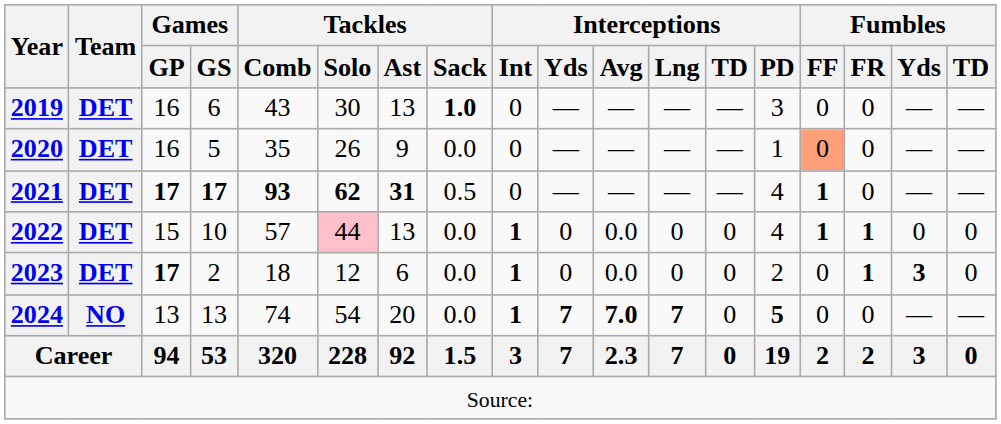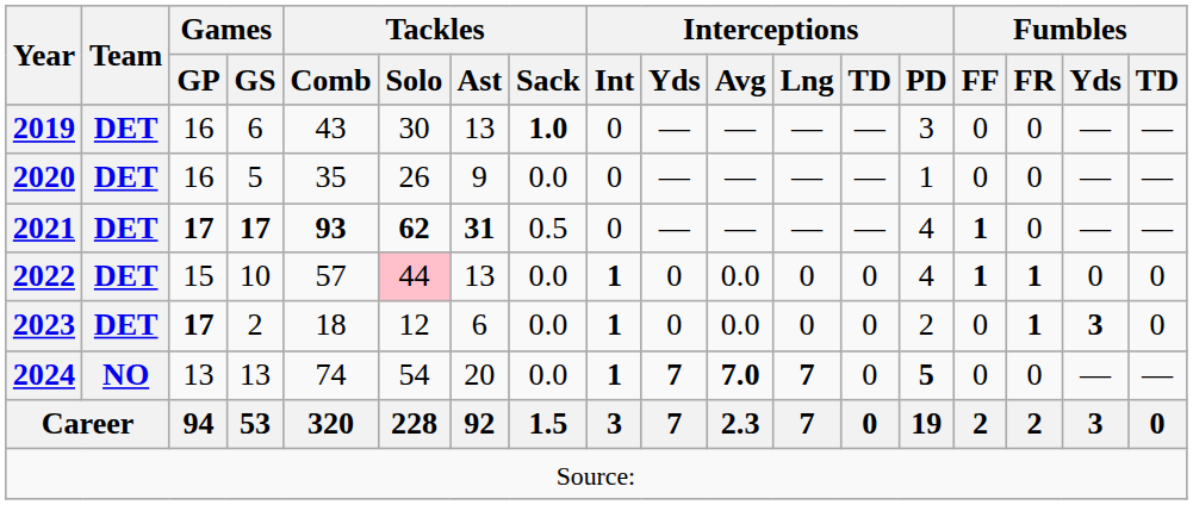2020 | Fumbles / FF: lightsalmon background -> no background
